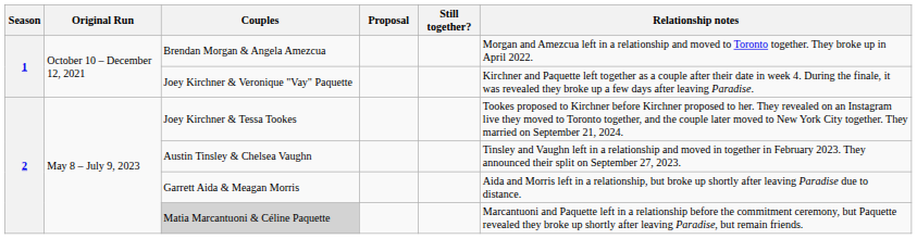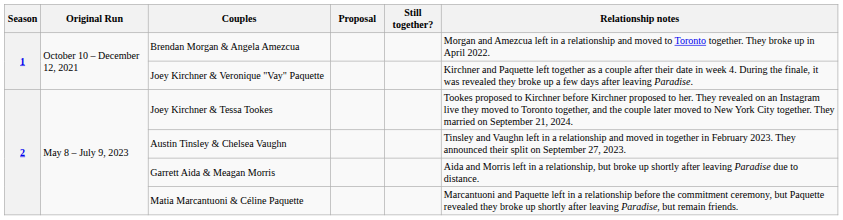Matia Marcantuoni & Céline Paquette | Couples: lightgrey background -> no background
